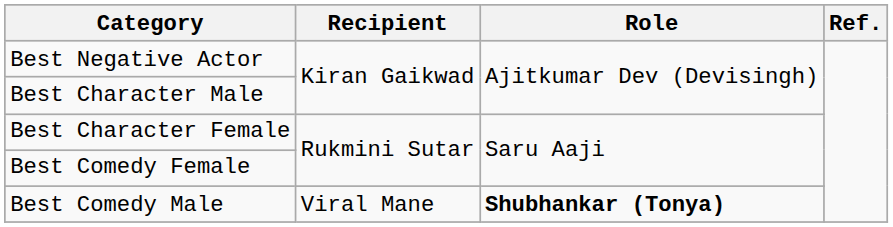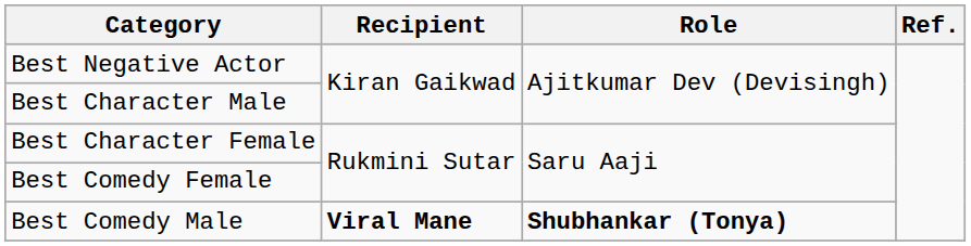Best Comedy Male | Recipient: normal -> bold
